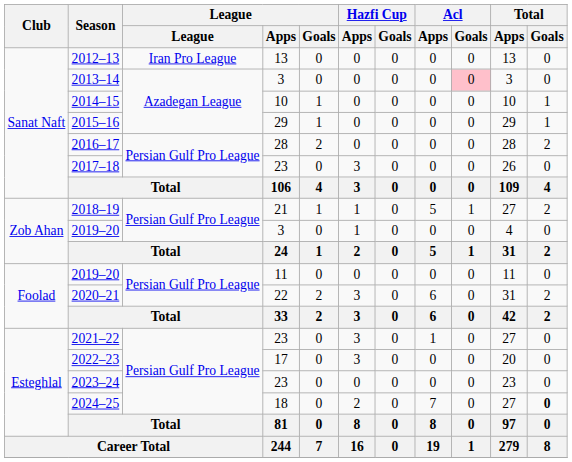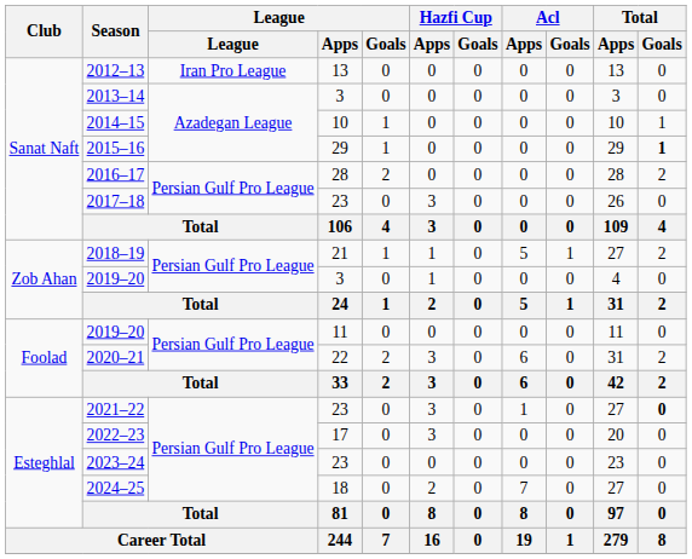2013–14 | Acl / Goals: pink background -> no background
2015–16 | Total / Goals: normal -> bold
2021–22 | Total / Goals: normal -> bold
2024–25 | Total / Goals: bold -> normal
